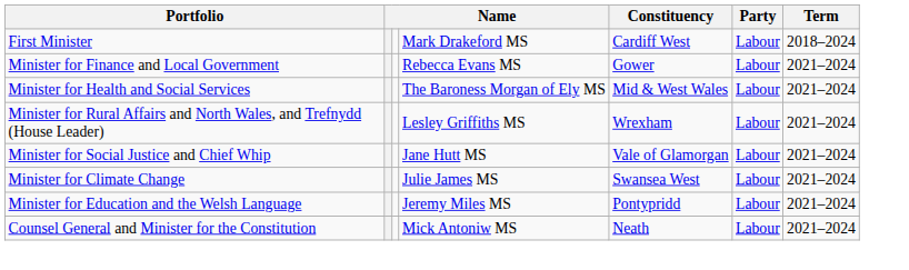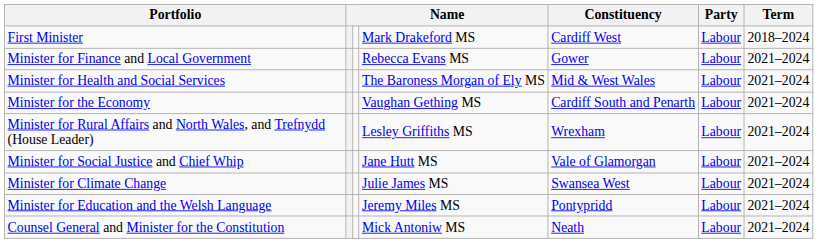+ row: Minister for the Economy | Vaughan Gething MS | Cardiff South and Penarth | Labour | 2021–2024
